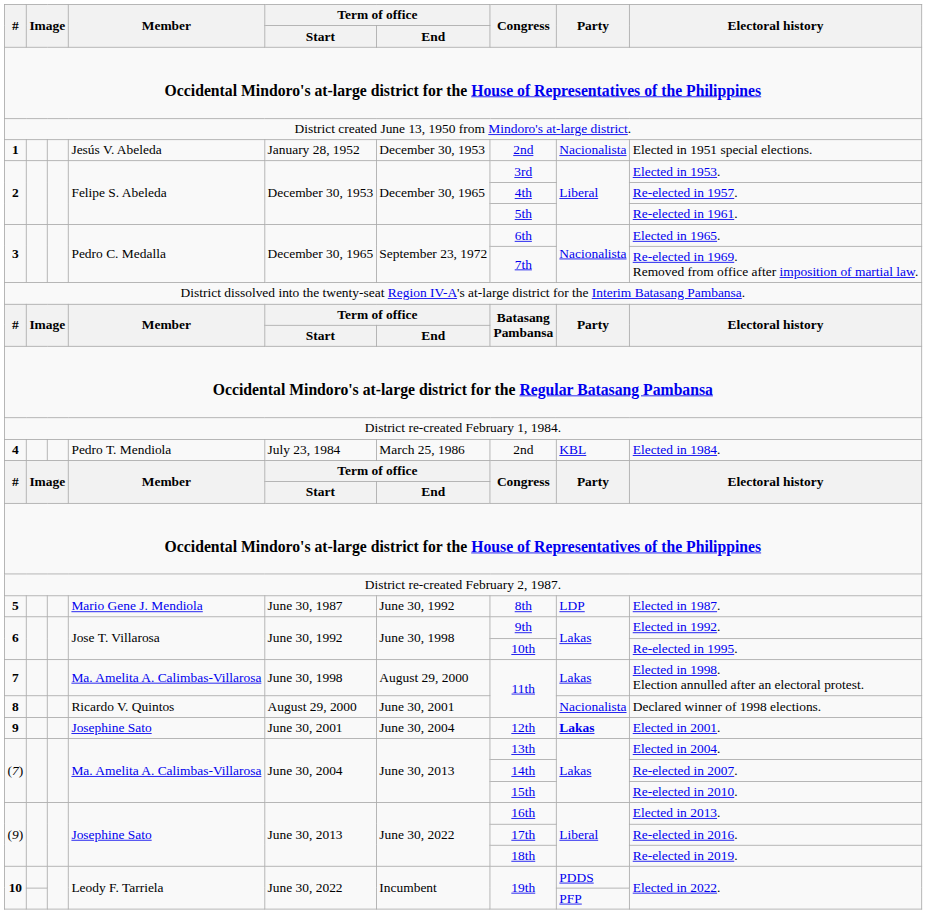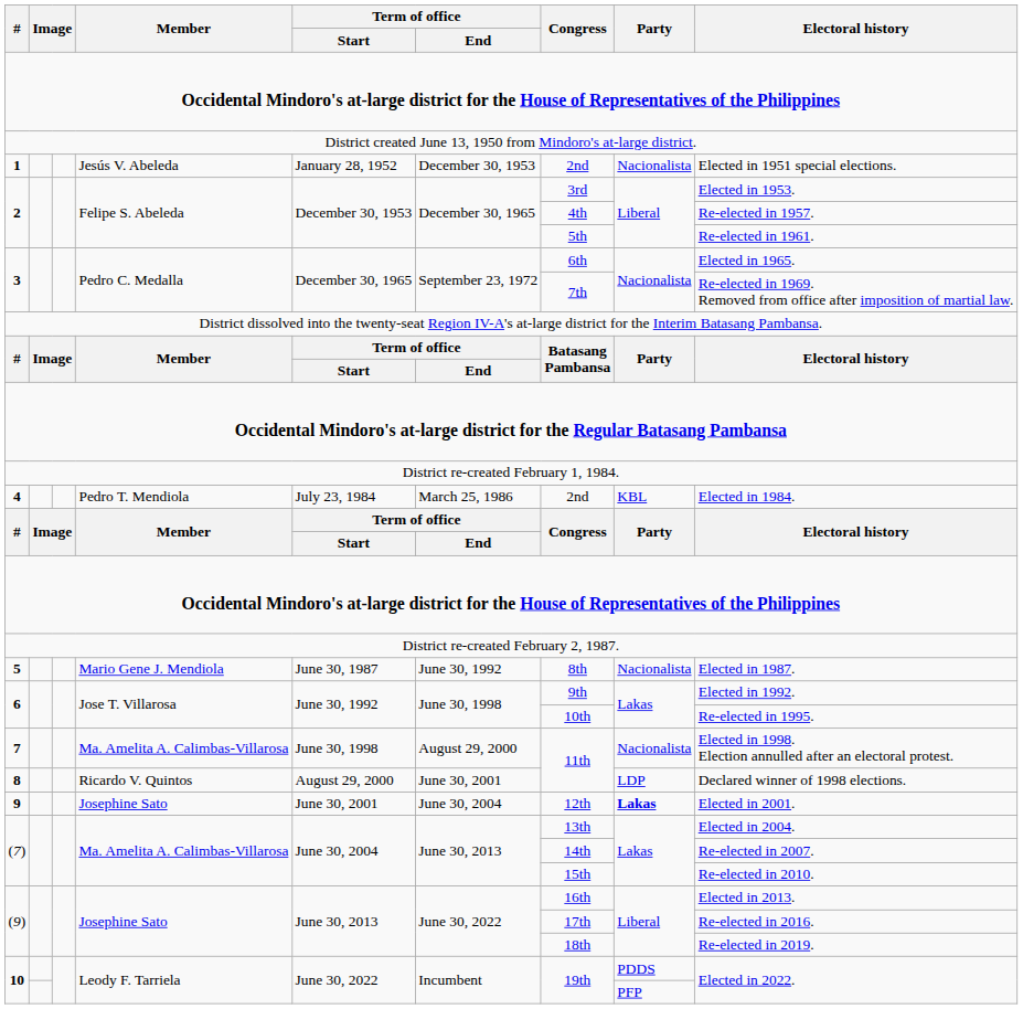5 | Party: LDP -> Nacionalista
7 | Party: Lakas -> Nacionalista
8 | Party: Nacionalista -> LDP
